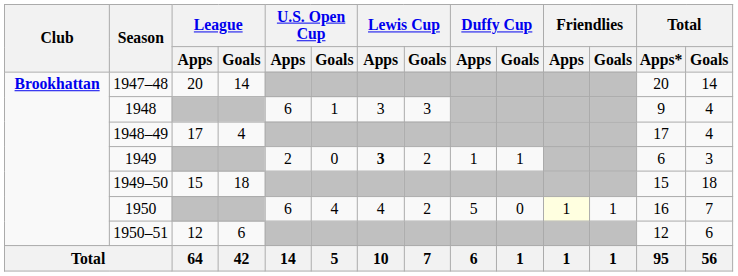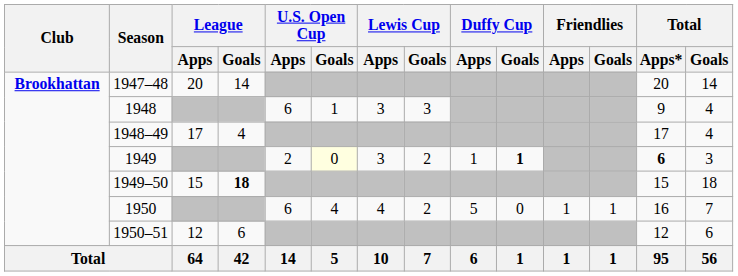1949 | U.S. Open Cup / Goals: no background -> lightyellow background
1949 | Lewis Cup / Apps: bold -> normal
1949 | Duffy Cup / Goals: normal -> bold
1949 | Total / Apps*: normal -> bold
1949–50 | League / Goals: normal -> bold
1950 | Friendlies / Apps: lightyellow background -> no background
